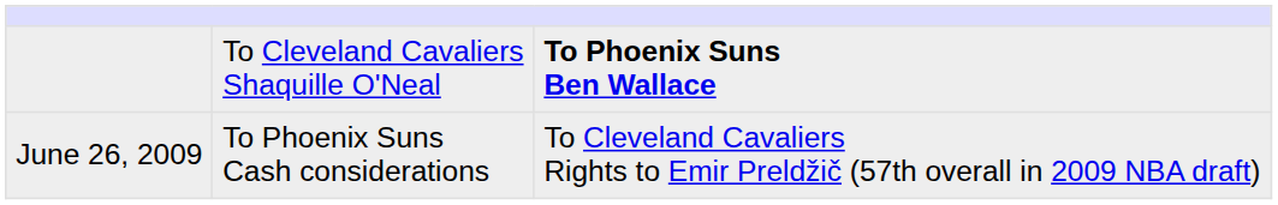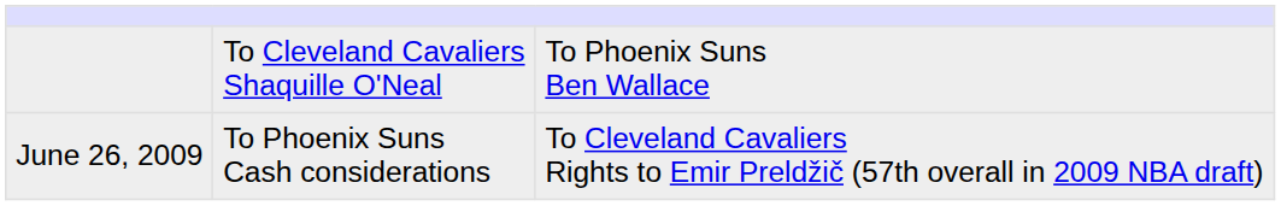row 2 | column 3: bold -> normal
